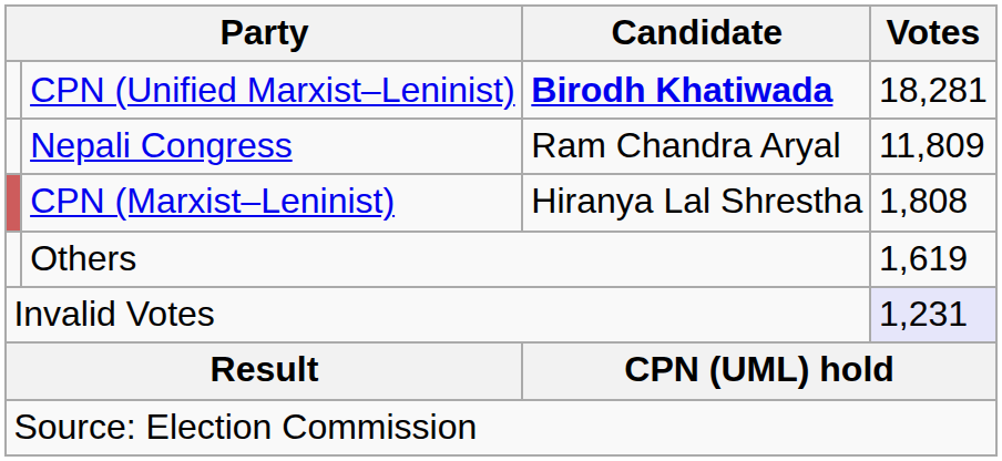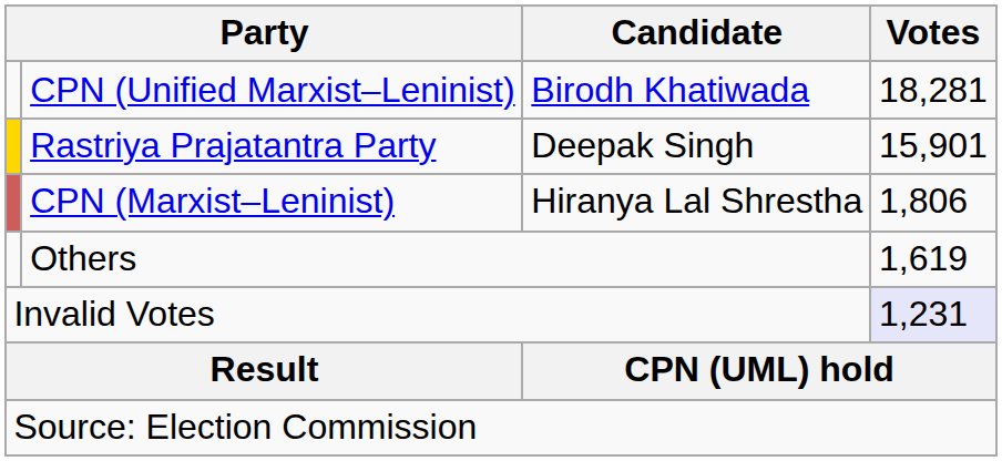CPN (Unified Marxist–Leninist) | Candidate: bold -> normal
+ row: Rastriya Prajatantra Party | Deepak Singh | 15,901
- row: Nepali Congress | Ram Chandra Aryal | 11,809
CPN (Marxist–Leninist) | Votes: 1,808 -> 1,806
